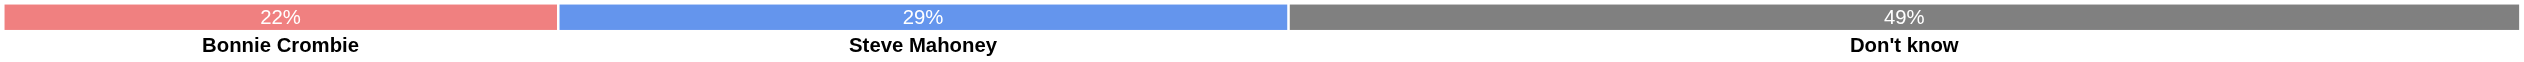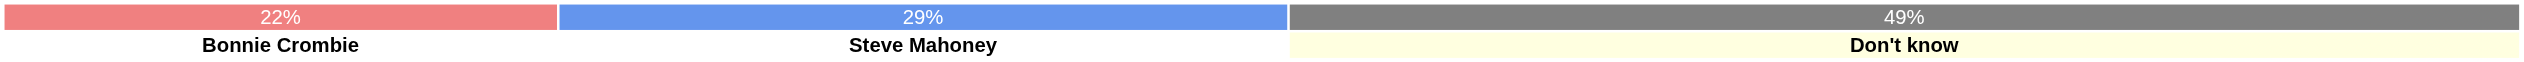Bonnie Crombie | column 3: no background -> lightyellow background
